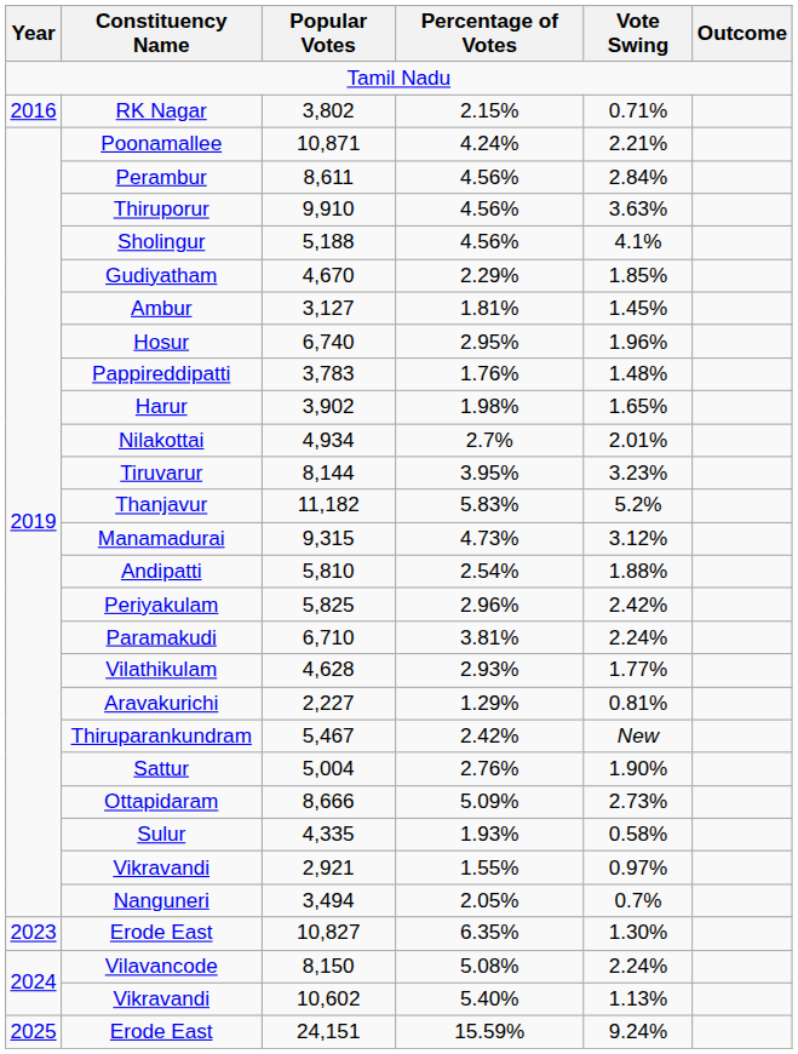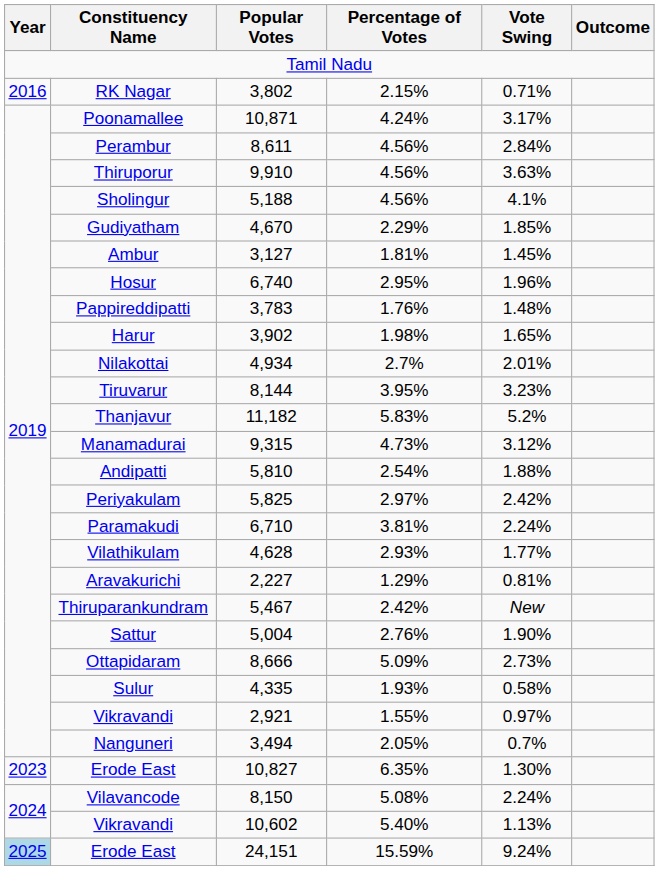Poonamallee | Vote Swing: 2.21% -> 3.17%
Periyakulam | Percentage of Votes: 2.96% -> 2.97%
Erode East / 24,151 | Year: no background -> lightblue background
